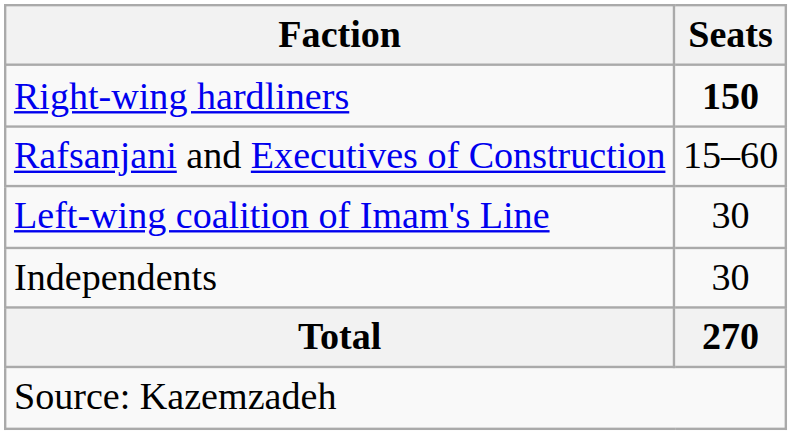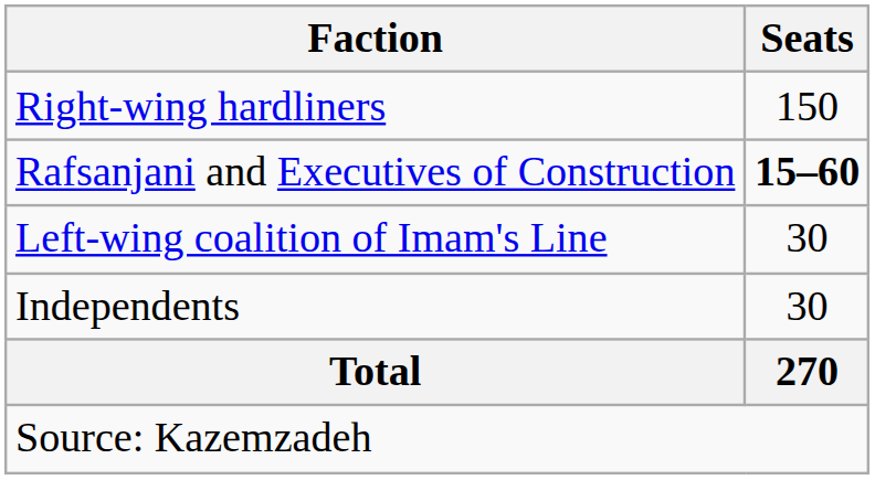Right-wing hardliners | Seats: bold -> normal
Rafsanjani and Executives of Construction | Seats: normal -> bold
